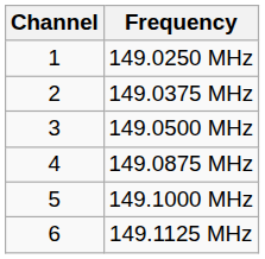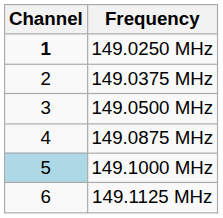149.0250 MHz | Channel: normal -> bold
149.1000 MHz | Channel: no background -> lightblue background
